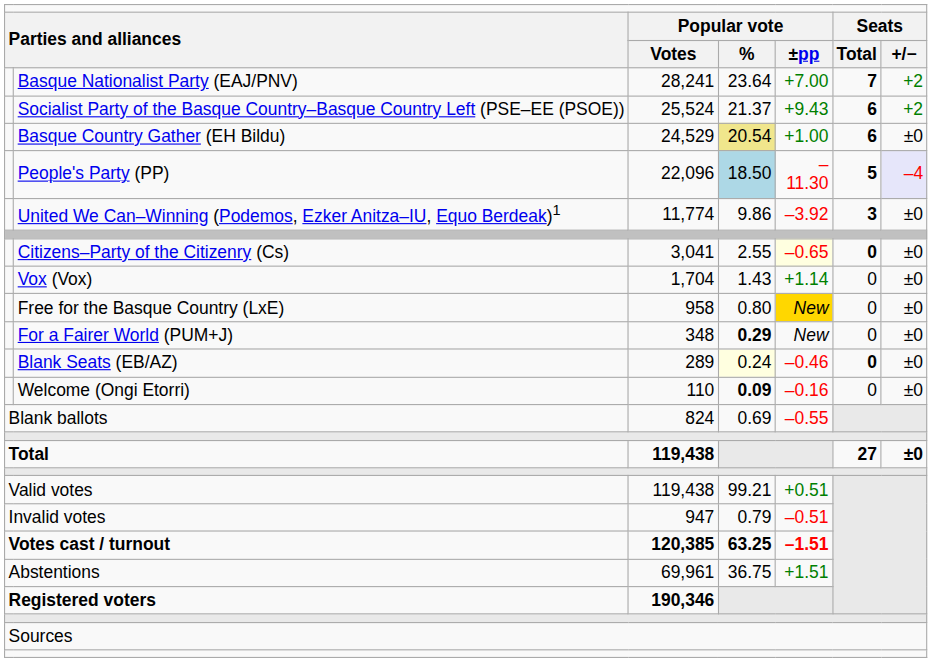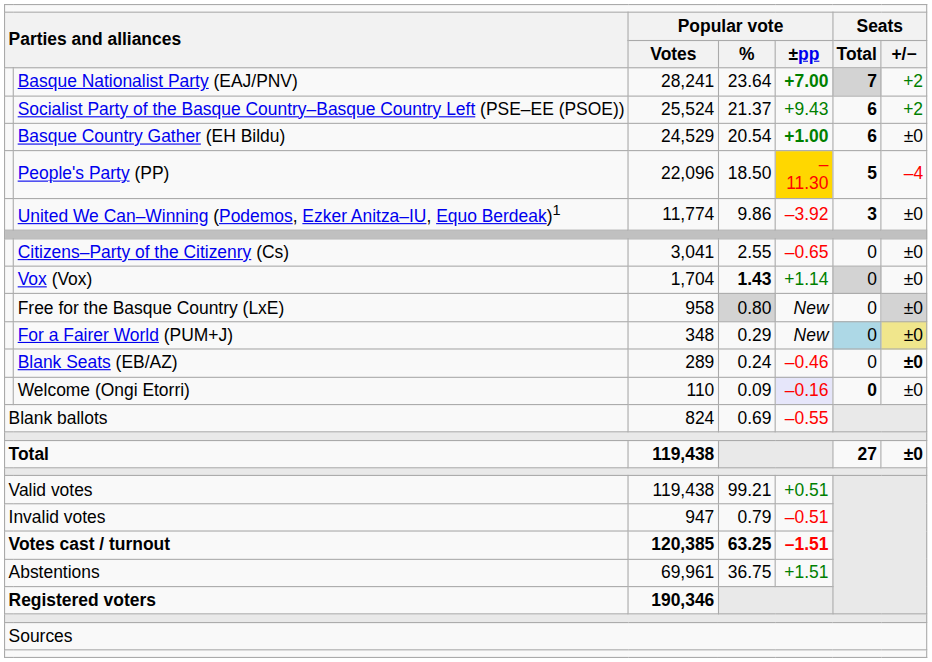Basque Nationalist Party (EAJ/PNV) | column 5: normal -> bold
Basque Nationalist Party (EAJ/PNV) | column 6: no background -> lightgrey background
Basque Country Gather (EH Bildu) | column 4: khaki background -> no background
Basque Country Gather (EH Bildu) | column 5: normal -> bold
People's Party (PP) | column 4: lightblue background -> no background
People's Party (PP) | column 5: no background -> gold background
People's Party (PP) | column 7: lavender background -> no background
Citizens–Party of the Citizenry (Cs) | column 5: lightyellow background -> no background
Citizens–Party of the Citizenry (Cs) | column 6: bold -> normal
Vox (Vox) | column 4: normal -> bold
Vox (Vox) | column 6: no background -> lightgrey background
Free for the Basque Country (LxE) | column 4: no background -> lightgrey background
Free for the Basque Country (LxE) | column 5: gold background -> no background
Free for the Basque Country (LxE) | column 7: no background -> lightgrey background
For a Fairer World (PUM+J) | column 4: bold -> normal
For a Fairer World (PUM+J) | column 6: no background -> lightblue background
For a Fairer World (PUM+J) | column 7: no background -> khaki background
Blank Seats (EB/AZ) | column 4: lightyellow background -> no background
Blank Seats (EB/AZ) | column 6: bold -> normal
Blank Seats (EB/AZ) | column 7: normal -> bold
Welcome (Ongi Etorri) | column 4: bold -> normal
Welcome (Ongi Etorri) | column 5: no background -> lavender background
Welcome (Ongi Etorri) | column 6: normal -> bold
